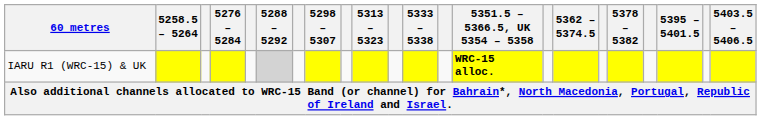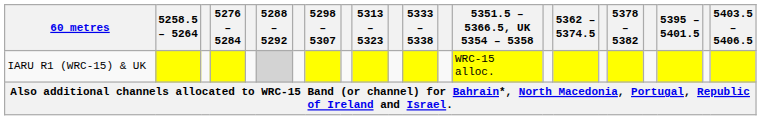IARU R1 (WRC-15) & UK | 5351.5 – 5366.5, UK 5354 – 5358: bold -> normal
